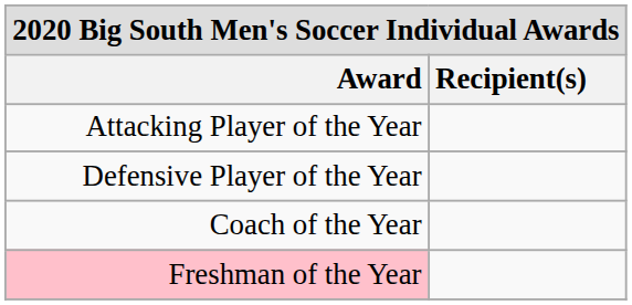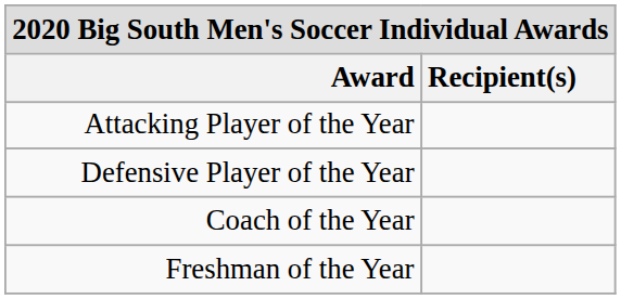Freshman of the Year | Award: pink background -> no background
